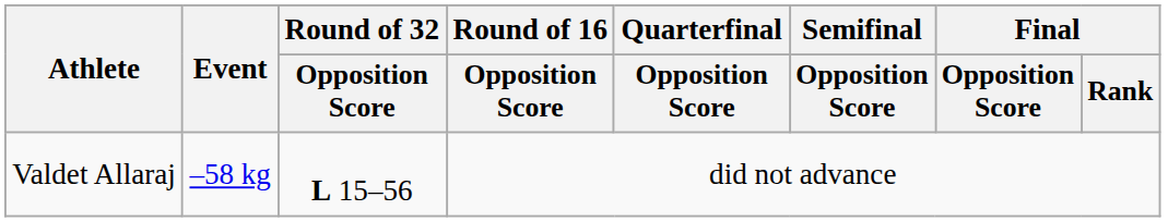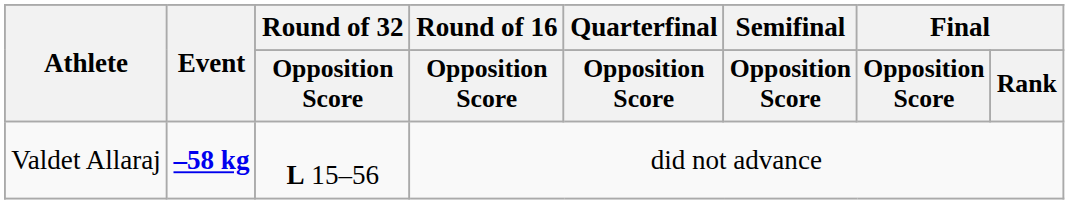Valdet Allaraj | Event: normal -> bold
